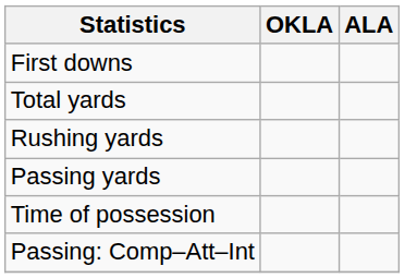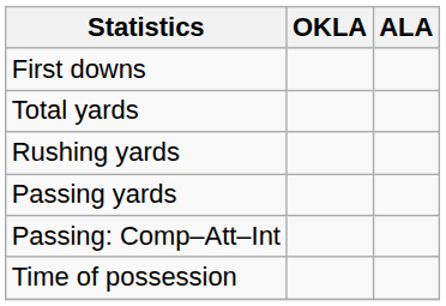rows swapped: Passing: Comp–Att–Int <-> Time of possession
